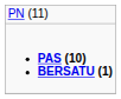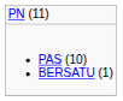row 2 | column 1: bold -> normal
